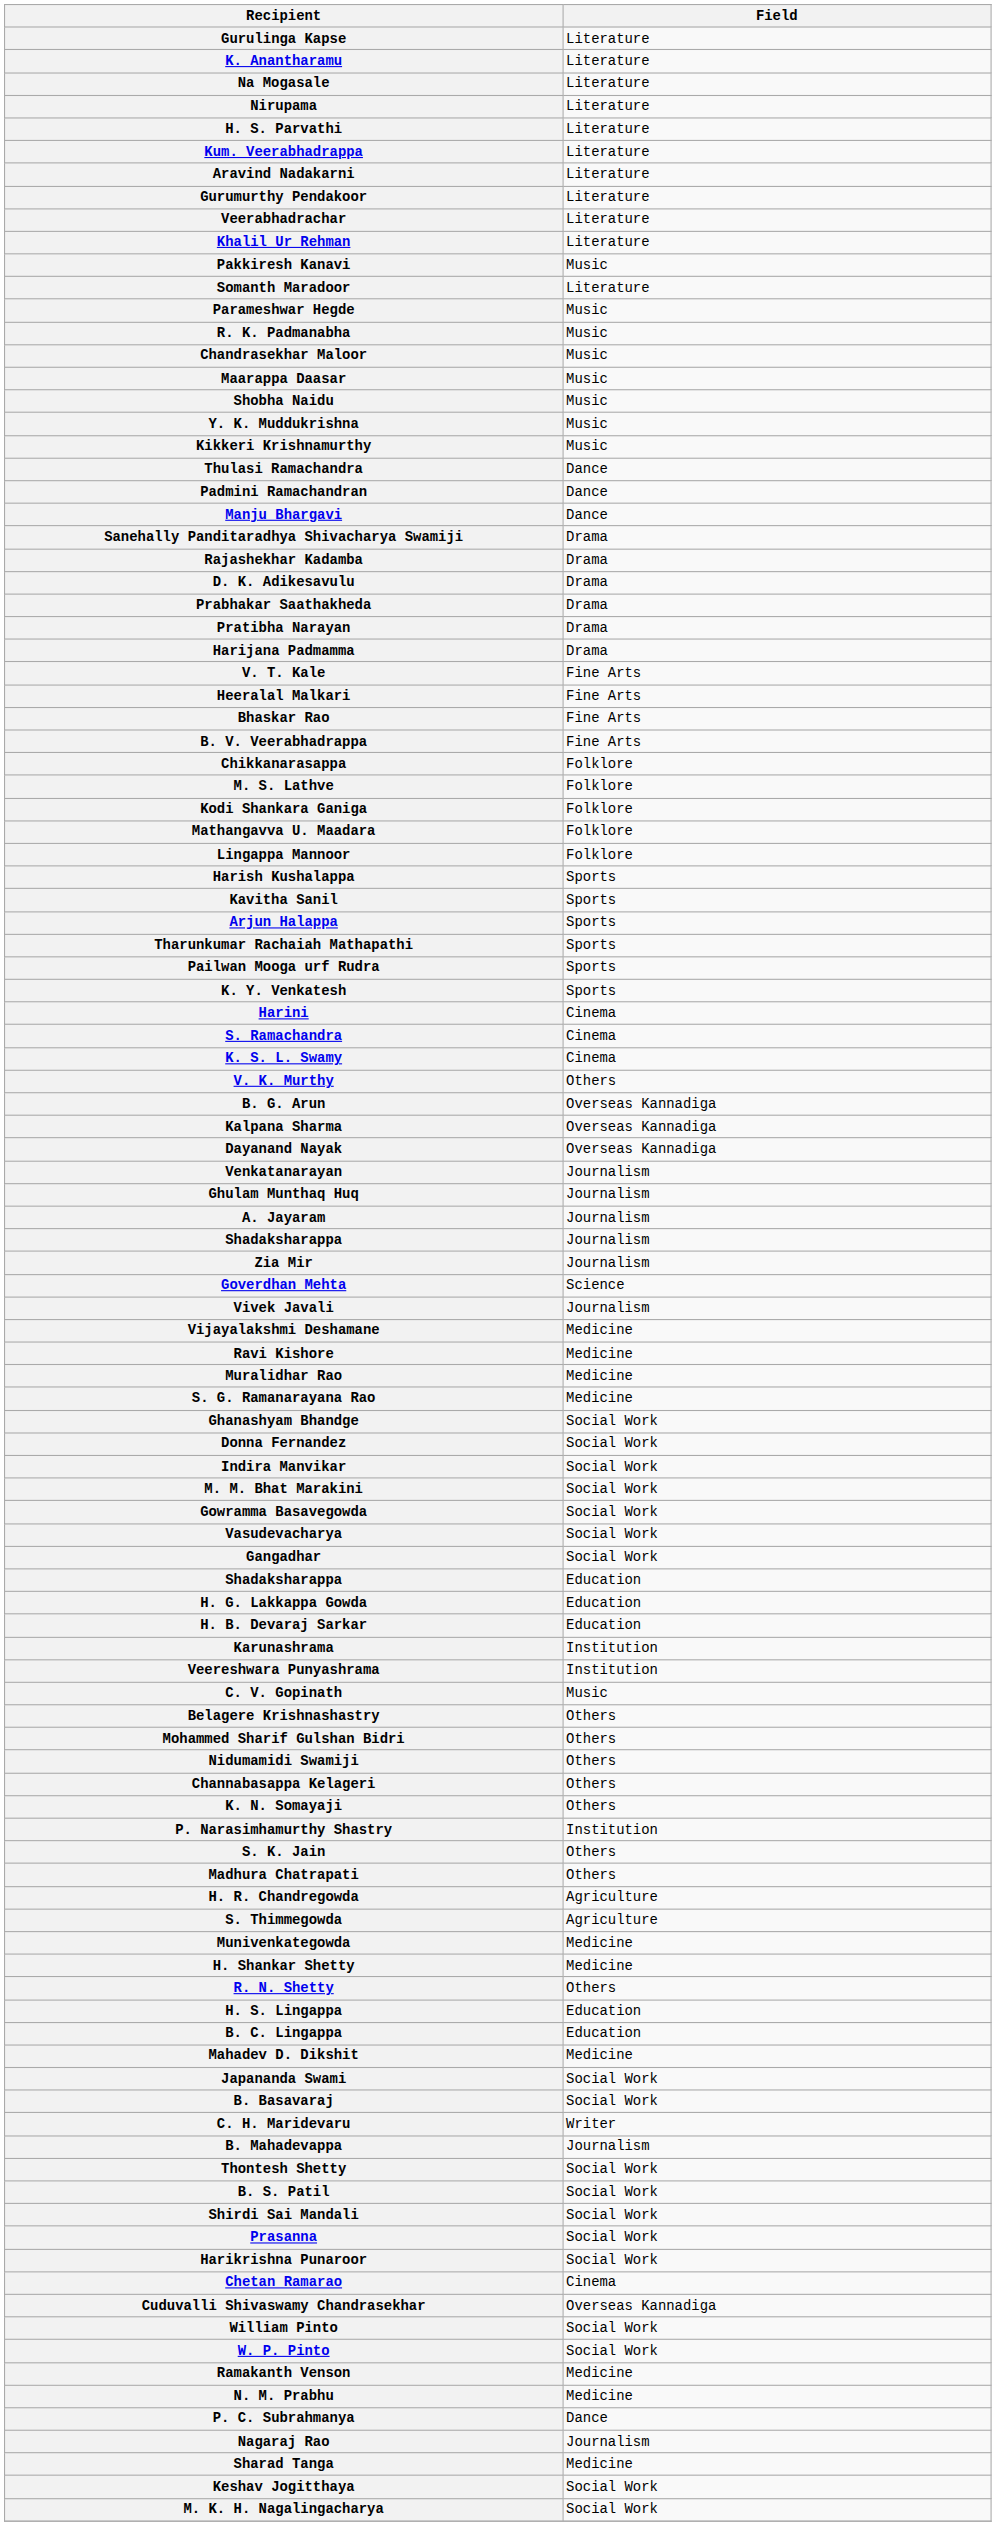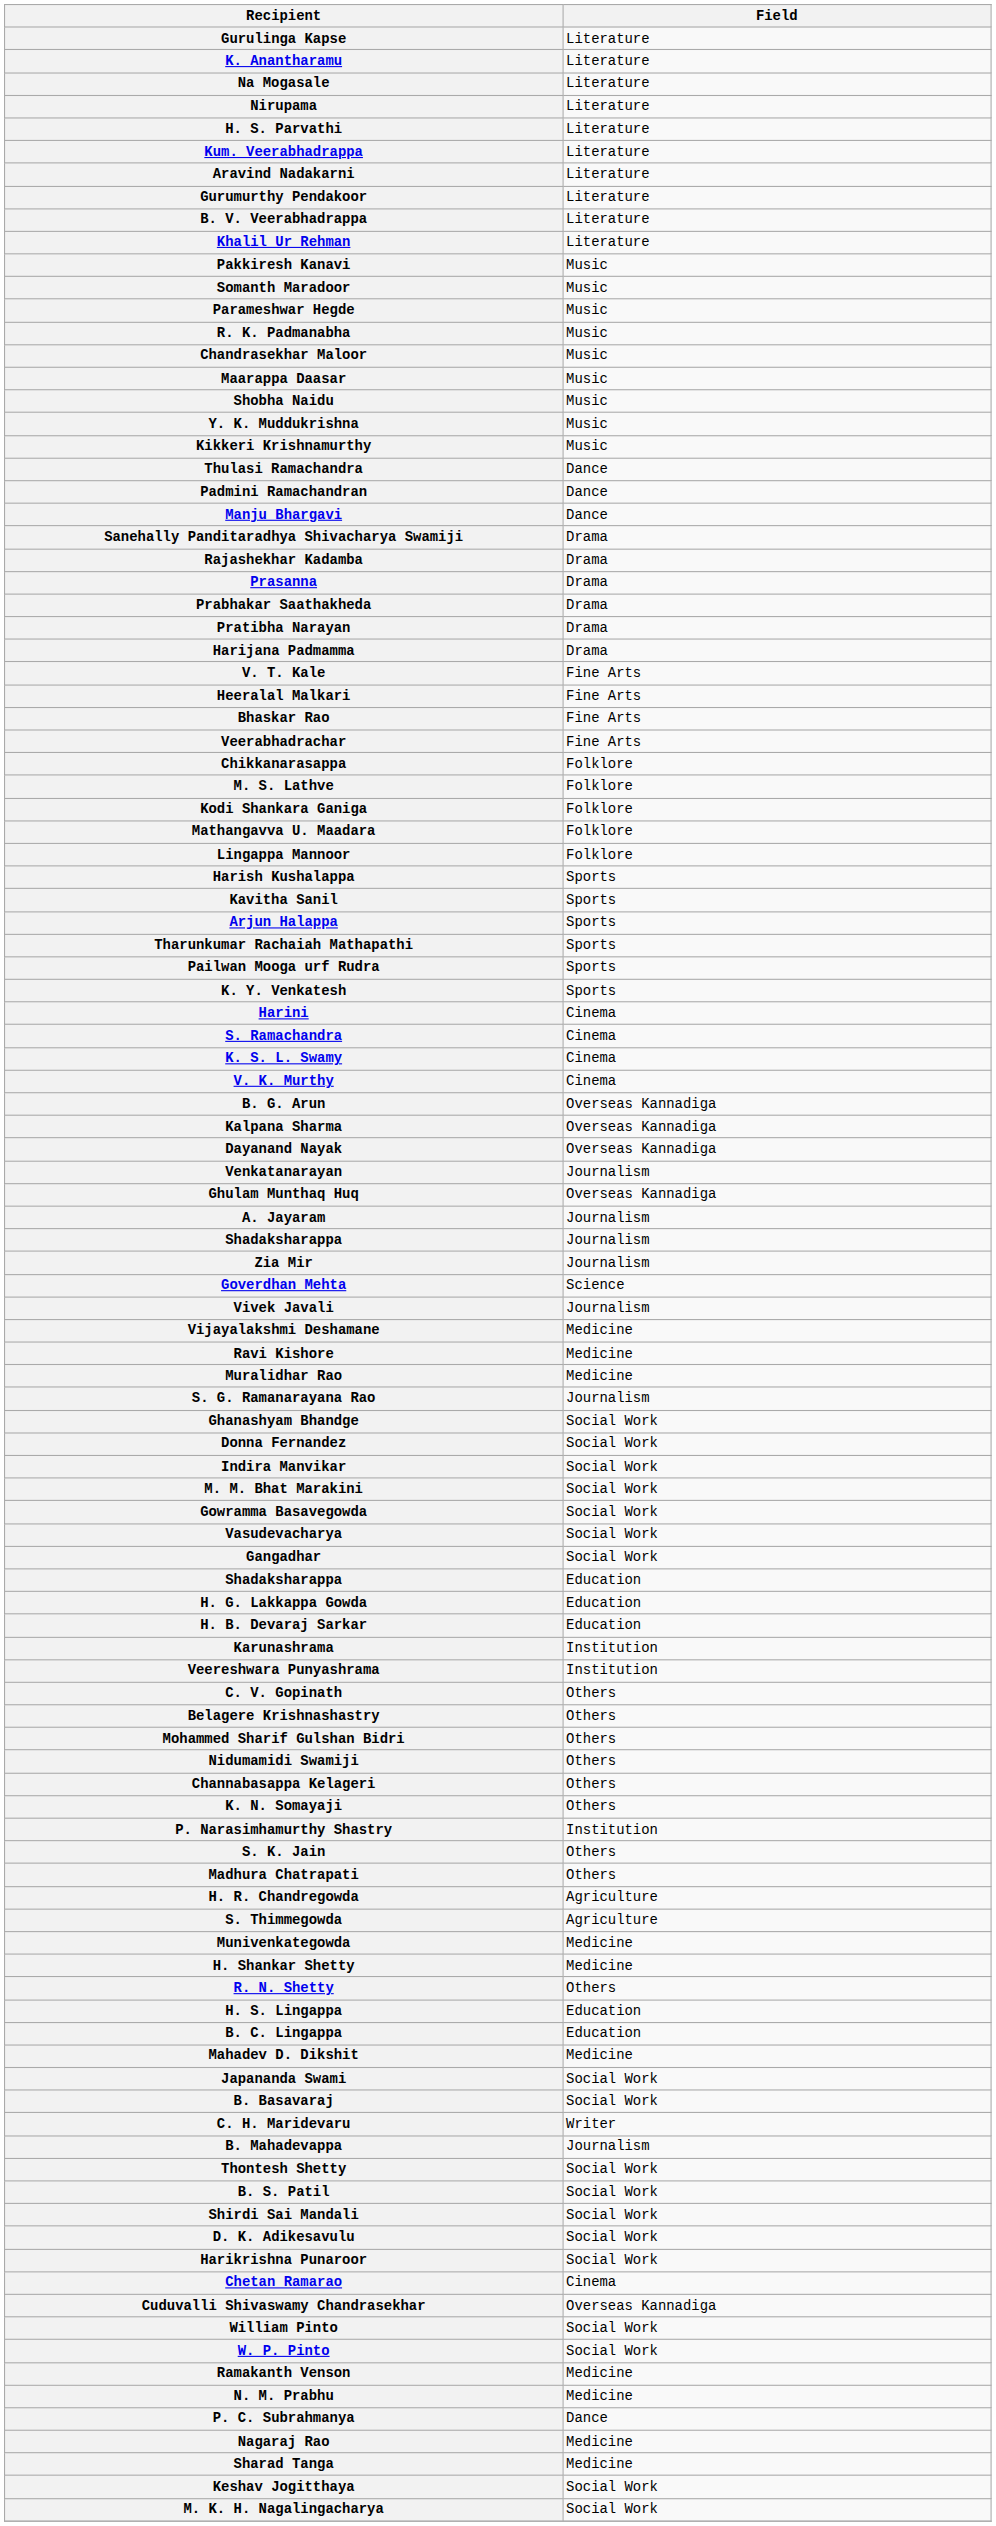row 10 | Recipient: Veerabhadrachar -> B. V. Veerabhadrappa
row 13 | Field: Literature -> Music
row 26 | Recipient: D. K. Adikesavulu -> Prasanna
row 33 | Recipient: B. V. Veerabhadrappa -> Veerabhadrachar
row 48 | Field: Others -> Cinema
row 53 | Field: Journalism -> Overseas Kannadiga
row 62 | Field: Medicine -> Journalism
row 75 | Field: Music -> Others
row 99 | Recipient: Prasanna -> D. K. Adikesavulu
row 108 | Field: Journalism -> Medicine
